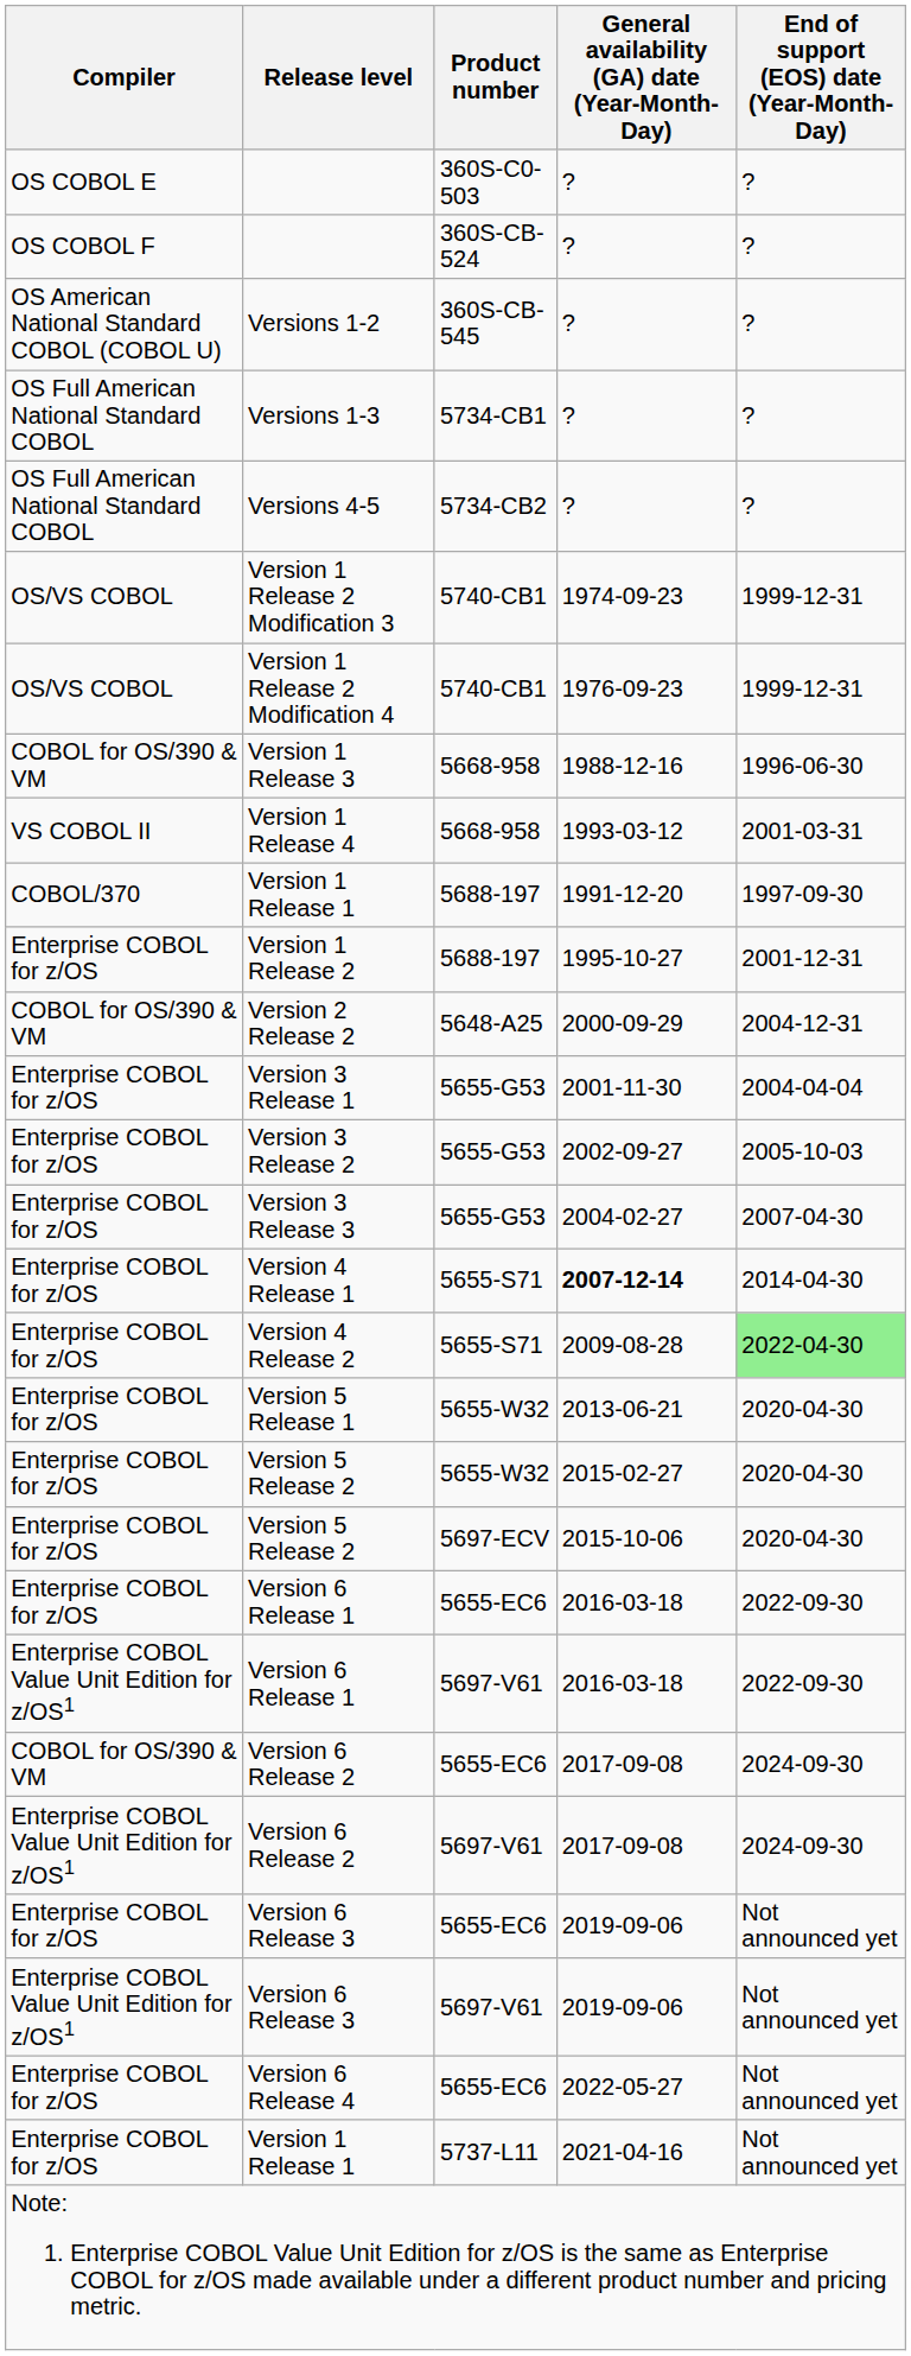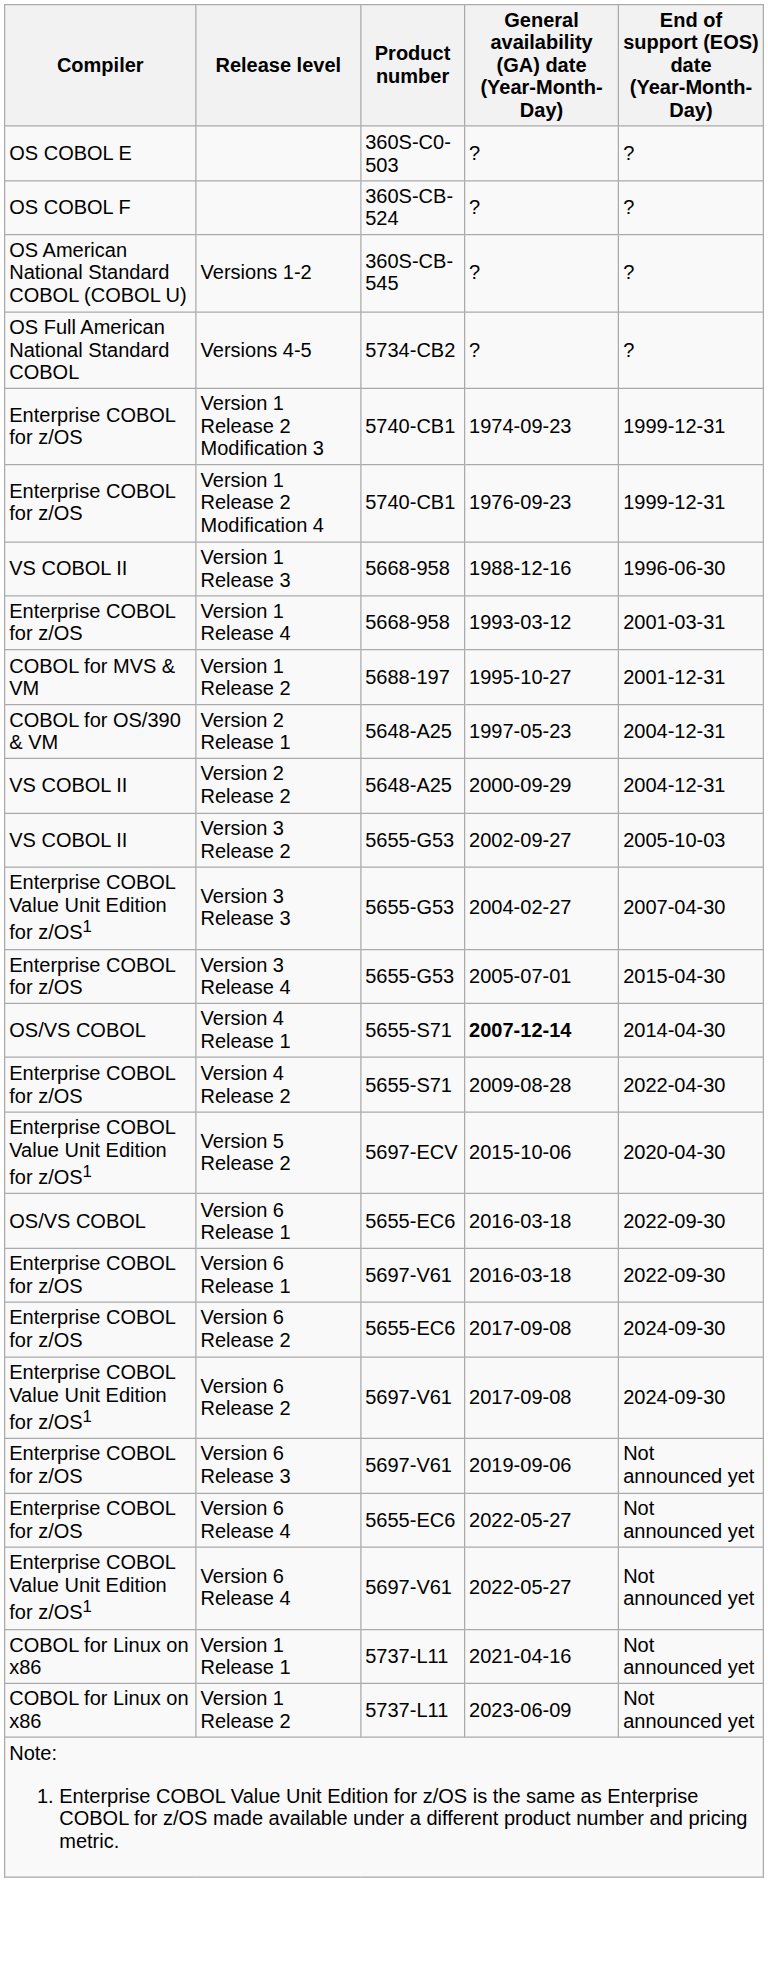- row: OS Full American National Standard COBOL | Versions 1-3 | 5734-CB1 | ? | ?
Version 1 Release 2 Modification 3 | Compiler: OS/VS COBOL -> Enterprise COBOL for z/OS
Version 1 Release 2 Modification 4 | Compiler: OS/VS COBOL -> Enterprise COBOL for z/OS
Version 1 Release 3 | Compiler: COBOL for OS/390 & VM -> VS COBOL II
Version 1 Release 4 | Compiler: VS COBOL II -> Enterprise COBOL for z/OS
- row: COBOL/370 | Version 1 Release 1 | 5688-197 | 1991-12-20 | 1997-09-30
Version 1 Release 2 / 5688-197 | Compiler: Enterprise COBOL for z/OS -> COBOL for MVS & VM
+ row: COBOL for OS/390 & VM | Version 2 Release 1 | 5648-A25 | 1997-05-23 | 2004-12-31
Version 2 Release 2 | Compiler: COBOL for OS/390 & VM -> VS COBOL II
- row: Enterprise COBOL for z/OS | Version 3 Release 1 | 5655-G53 | 2001-11-30 | 2004-04-04
Version 3 Release 2 | Compiler: Enterprise COBOL for z/OS -> VS COBOL II
Version 3 Release 3 | Compiler: Enterprise COBOL for z/OS -> Enterprise COBOL Value Unit Edition for z/OS1
+ row: Enterprise COBOL for z/OS | Version 3 Release 4 | 5655-G53 | 2005-07-01 | 2015-04-30
Version 4 Release 1 | Compiler: Enterprise COBOL for z/OS -> OS/VS COBOL
Version 4 Release 2 | End of support (EOS) date (Year-Month-Day): lightgreen background -> no background
- row: Enterprise COBOL for z/OS | Version 5 Release 1 | 5655-W32 | 2013-06-21 | 2020-04-30
- row: Enterprise COBOL for z/OS | Version 5 Release 2 | 5655-W32 | 2015-02-27 | 2020-04-30
Version 5 Release 2 / 5697-ECV | Compiler: Enterprise COBOL for z/OS -> Enterprise COBOL Value Unit Edition for z/OS1
Version 6 Release 1 / 5655-EC6 | Compiler: Enterprise COBOL for z/OS -> OS/VS COBOL
Version 6 Release 1 / 5697-V61 | Compiler: Enterprise COBOL Value Unit Edition for z/OS1 -> Enterprise COBOL for z/OS
Version 6 Release 2 / 5655-EC6 | Compiler: COBOL for OS/390 & VM -> Enterprise COBOL for z/OS
- row: Enterprise COBOL for z/OS | Version 6 Release 3 | 5655-EC6 | 2019-09-06 | Not announced yet
Version 6 Release 3 / 5697-V61 | Compiler: Enterprise COBOL Value Unit Edition for z/OS1 -> Enterprise COBOL for z/OS
+ row: Enterprise COBOL Value Unit Edition for z/OS1 | Version 6 Release 4 | 5697-V61 | 2022-05-27 | Not announced yet
Version 1 Release 1 / 5737-L11 | Compiler: Enterprise COBOL for z/OS -> COBOL for Linux on x86
+ row: COBOL for Linux on x86 | Version 1 Release 2 | 5737-L11 | 2023-06-09 | Not announced yet
